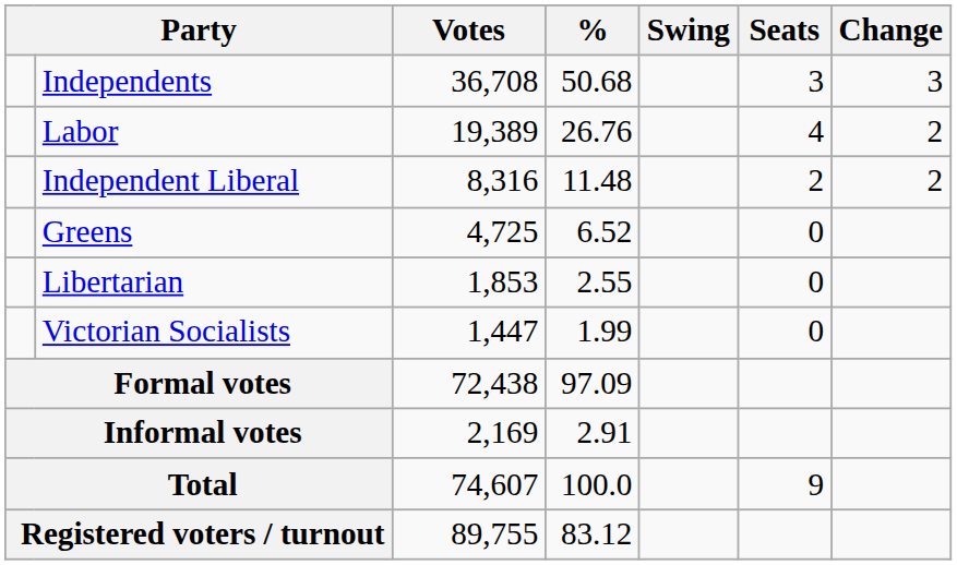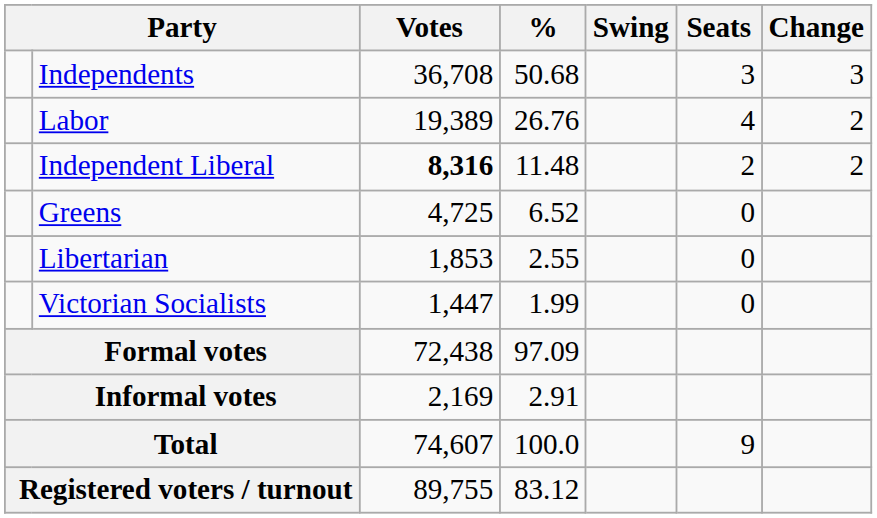Independent Liberal | Votes: normal -> bold
